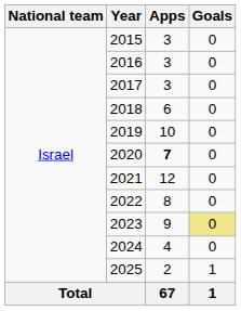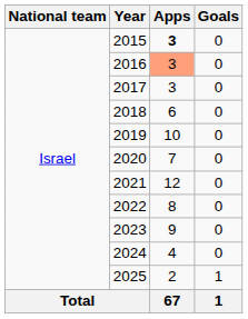2015 | Apps: normal -> bold
2016 | Apps: no background -> lightsalmon background
2020 | Apps: bold -> normal
2023 | Goals: khaki background -> no background
